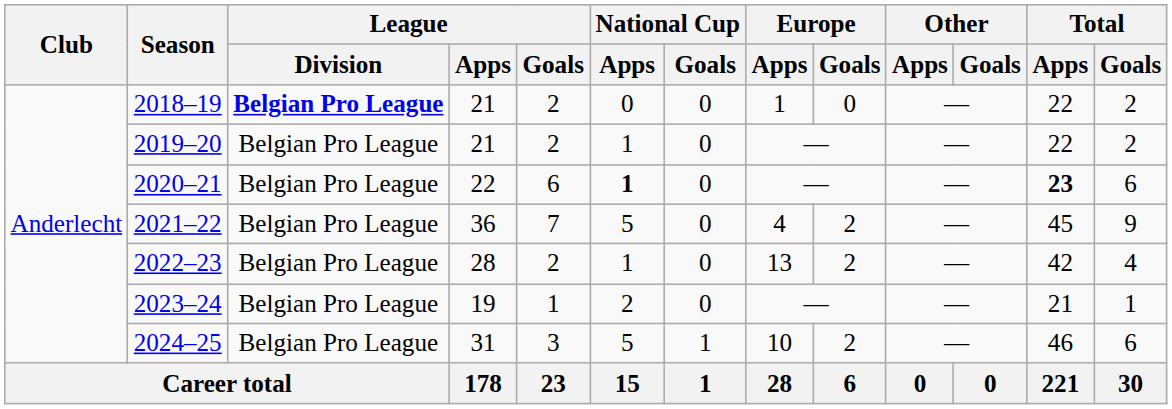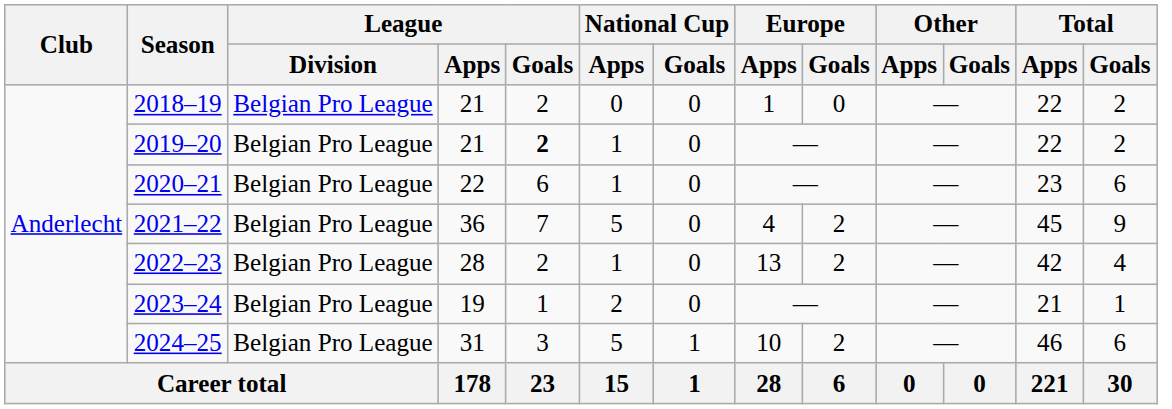2018–19 | League / Division: bold -> normal
2019–20 | League / Goals: normal -> bold
2020–21 | National Cup / Apps: bold -> normal
2020–21 | Total / Apps: bold -> normal
